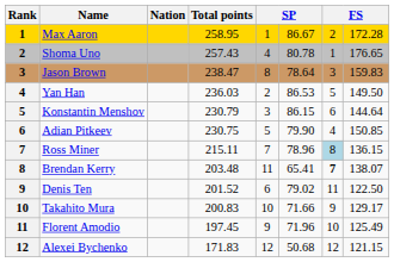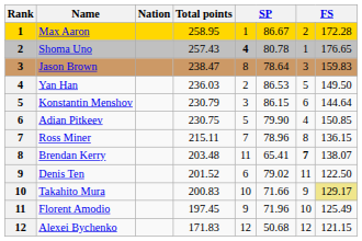Shoma Uno | column 5: normal -> bold
Ross Miner | column 7: lightblue background -> no background
Takahito Mura | column 8: no background -> khaki background
